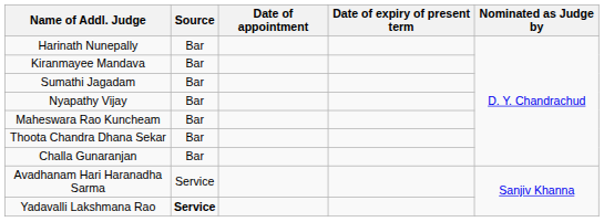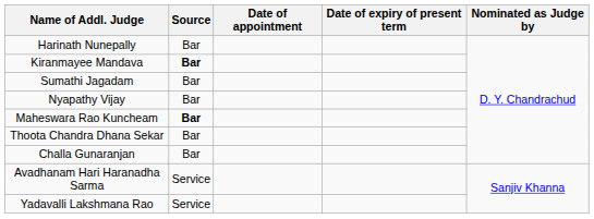Kiranmayee Mandava | Source: normal -> bold
Maheswara Rao Kuncheam | Source: normal -> bold
Yadavalli Lakshmana Rao | Source: bold -> normal
